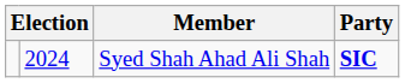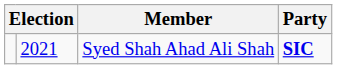Syed Shah Ahad Ali Shah | column 2: 2024 -> 2021
